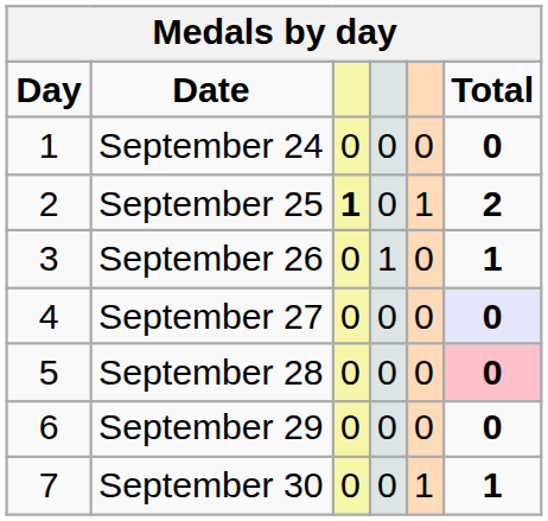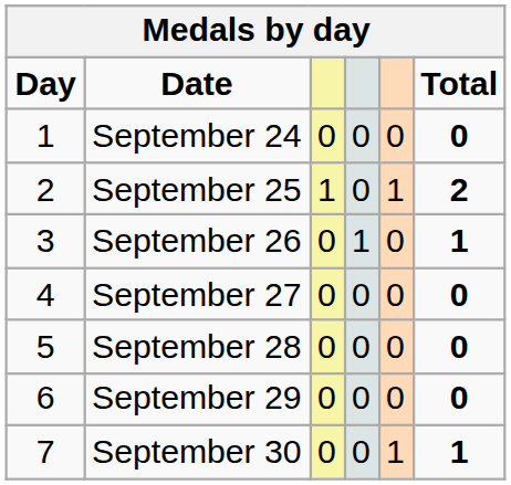September 25 | column 3: bold -> normal
September 27 | Total: lavender background -> no background
September 28 | Total: pink background -> no background
